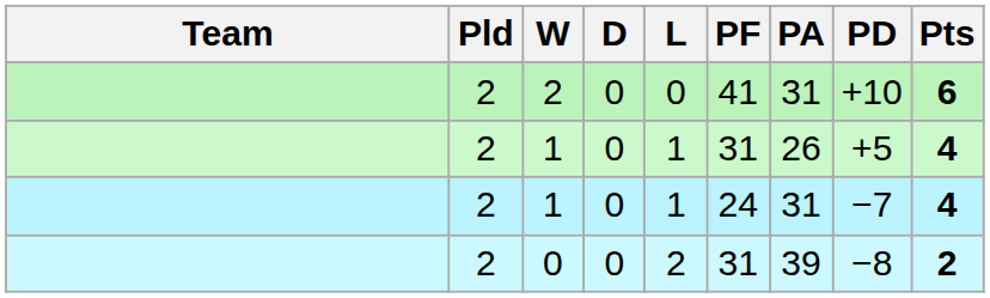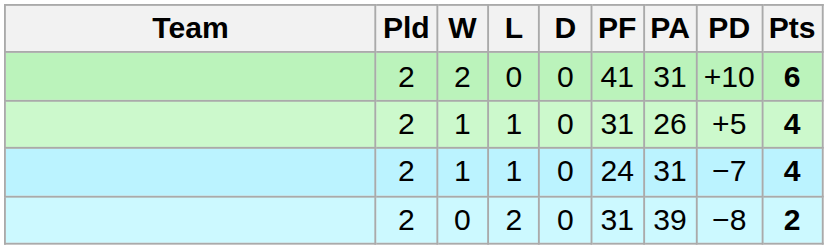columns swapped: D <-> L
